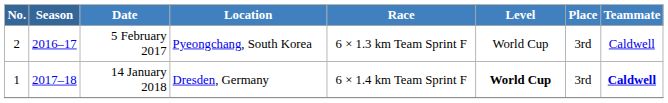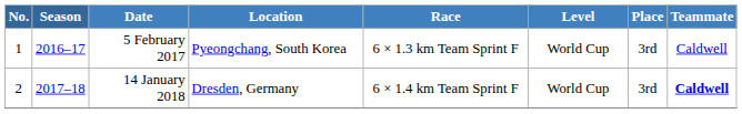5 February 2017 | No.: 2 -> 1
14 January 2018 | No.: 1 -> 2
14 January 2018 | Level: bold -> normal
